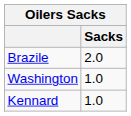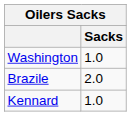rows swapped: Brazile <-> Washington
